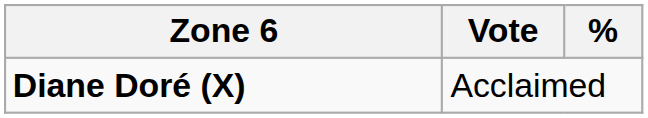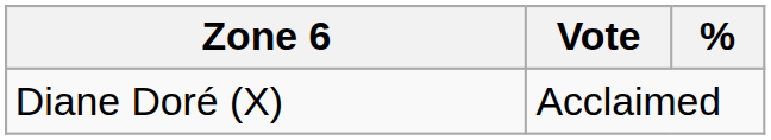Diane Doré (X) | Zone 6: bold -> normal
